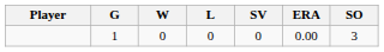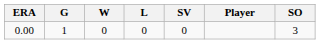columns swapped: Player <-> ERA
